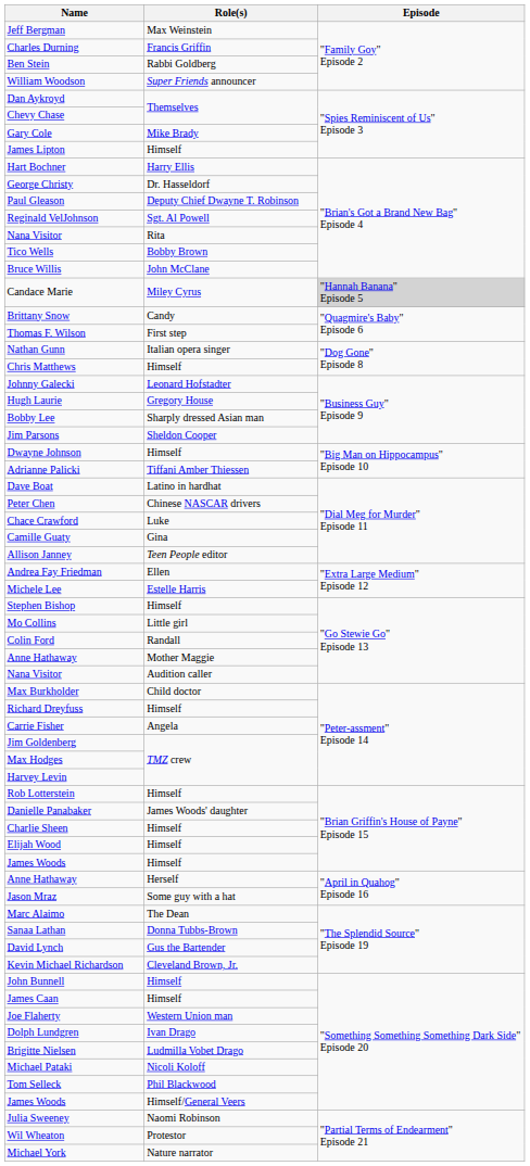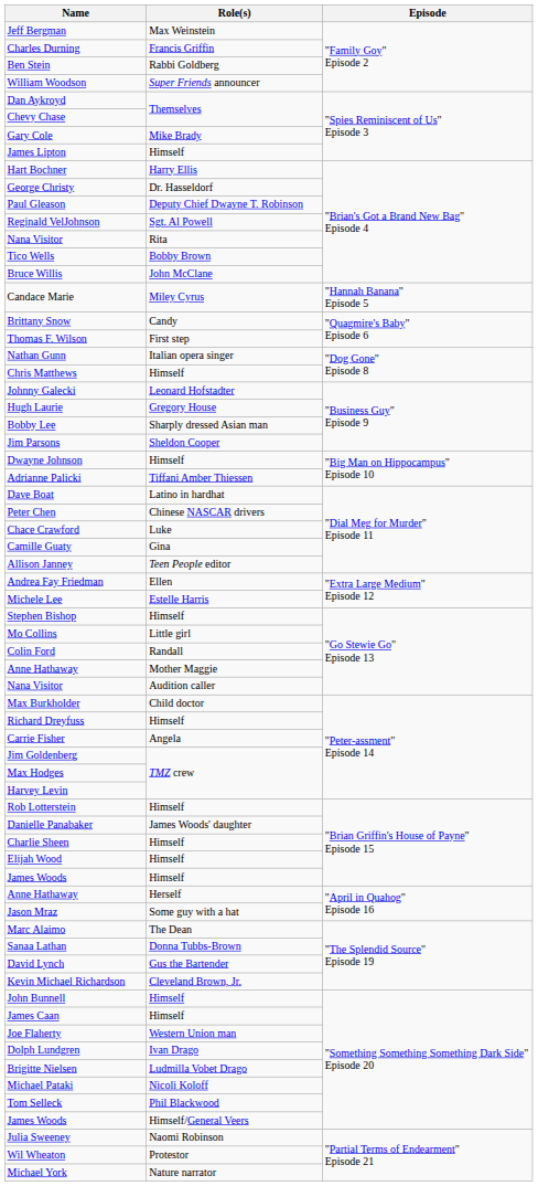Candace Marie | Episode: lightgrey background -> no background
